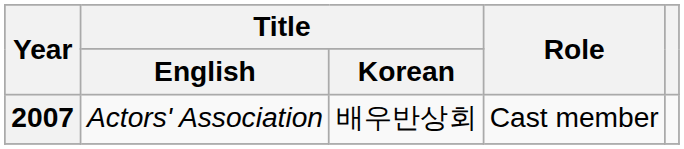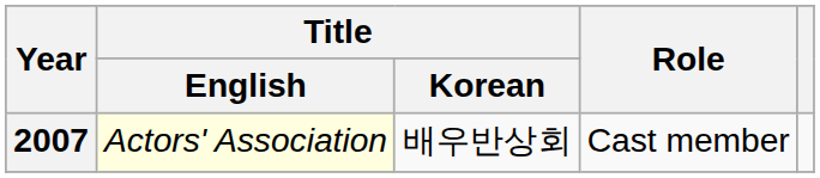2007 | Title / English: no background -> lightyellow background
